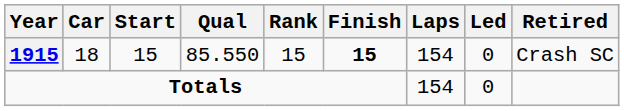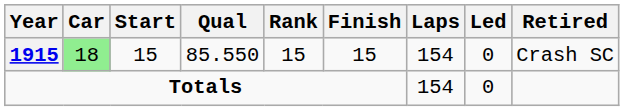1915 | Car: no background -> lightgreen background
1915 | Finish: bold -> normal
